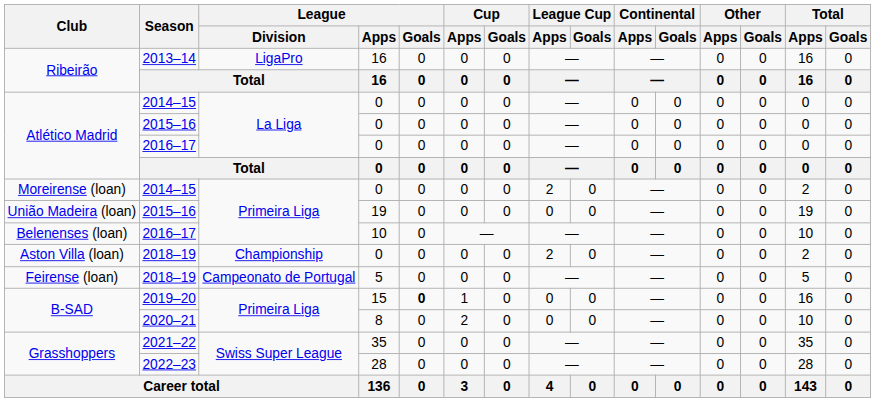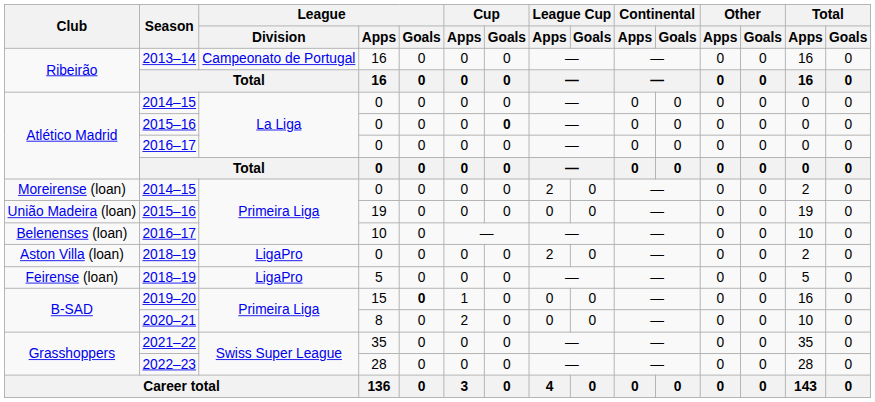Ribeirão / 2013–14 | League / Division: LigaPro -> Campeonato de Portugal
Atlético Madrid / 2015–16 | Cup / Goals: normal -> bold
Aston Villa (loan) | League / Division: Championship -> LigaPro
Feirense (loan) | League / Division: Campeonato de Portugal -> LigaPro
